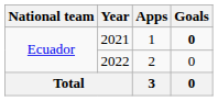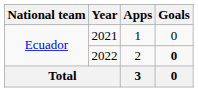2021 | Goals: bold -> normal
2022 | Goals: normal -> bold
